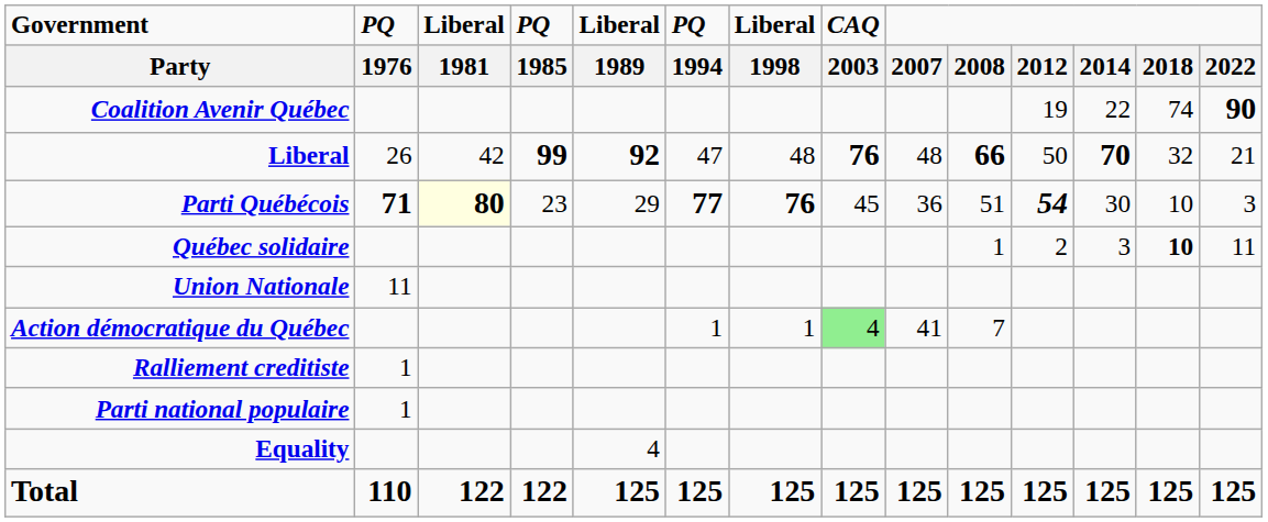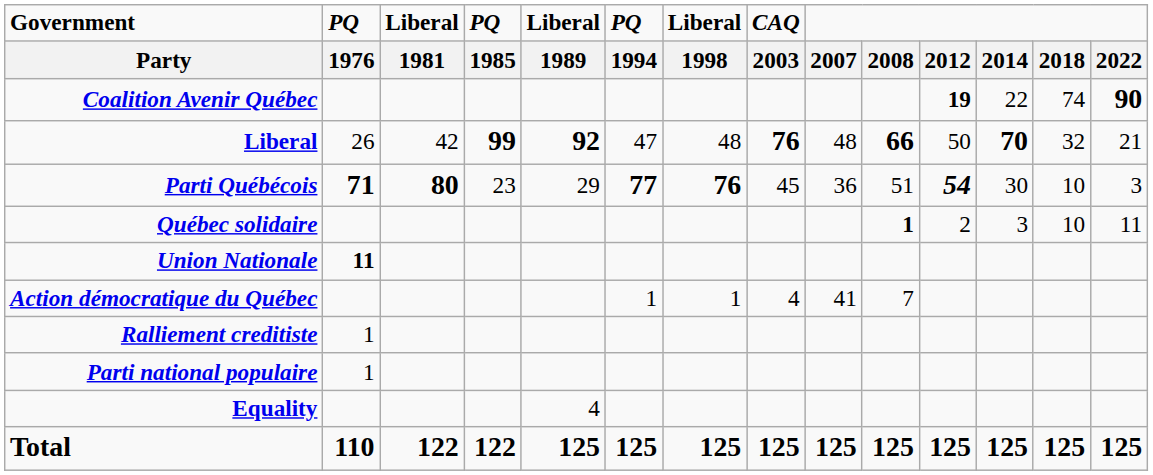Coalition Avenir Québec | 2012: normal -> bold
Parti Québécois | Liberal / 1981: lightyellow background -> no background
Québec solidaire | 2008: normal -> bold
Québec solidaire | 2018: bold -> normal
Union Nationale | PQ / 1976: normal -> bold
Action démocratique du Québec | CAQ / 2003: lightgreen background -> no background
